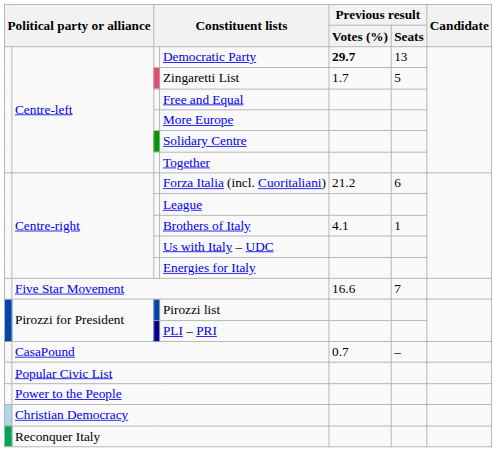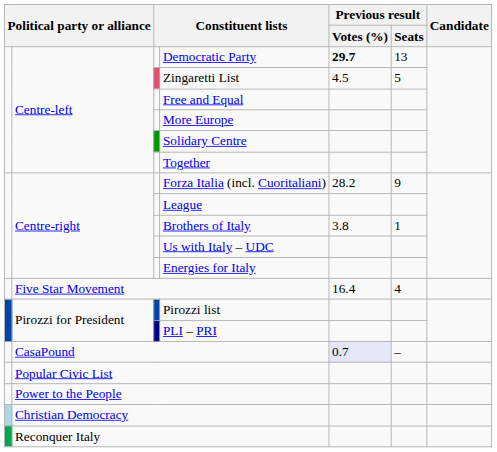Zingaretti List | Previous result / Votes (%): 1.7 -> 4.5
Forza Italia (incl. Cuoritaliani) | Previous result / Votes (%): 21.2 -> 28.2
Forza Italia (incl. Cuoritaliani) | Previous result / Seats: 6 -> 9
Brothers of Italy | Previous result / Votes (%): 4.1 -> 3.8
Five Star Movement | Previous result / Votes (%): 16.6 -> 16.4
Five Star Movement | Previous result / Seats: 7 -> 4
CasaPound | Previous result / Votes (%): no background -> lavender background
